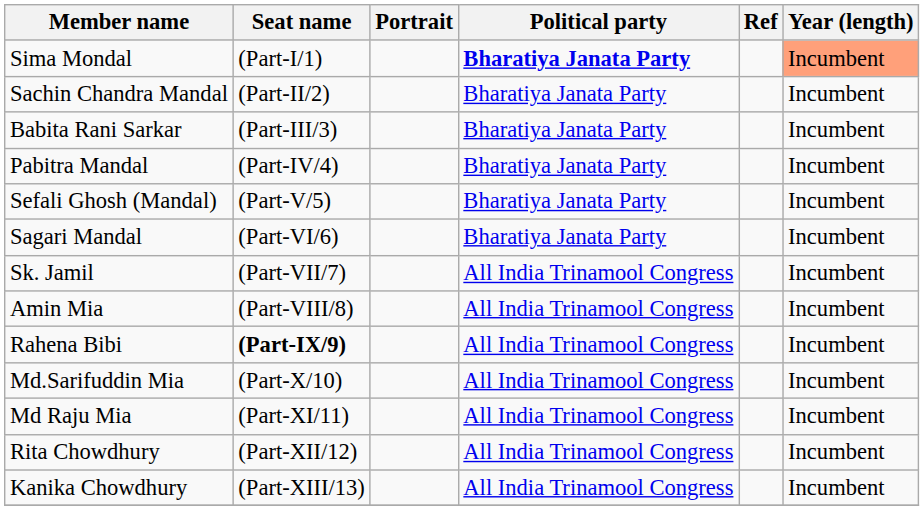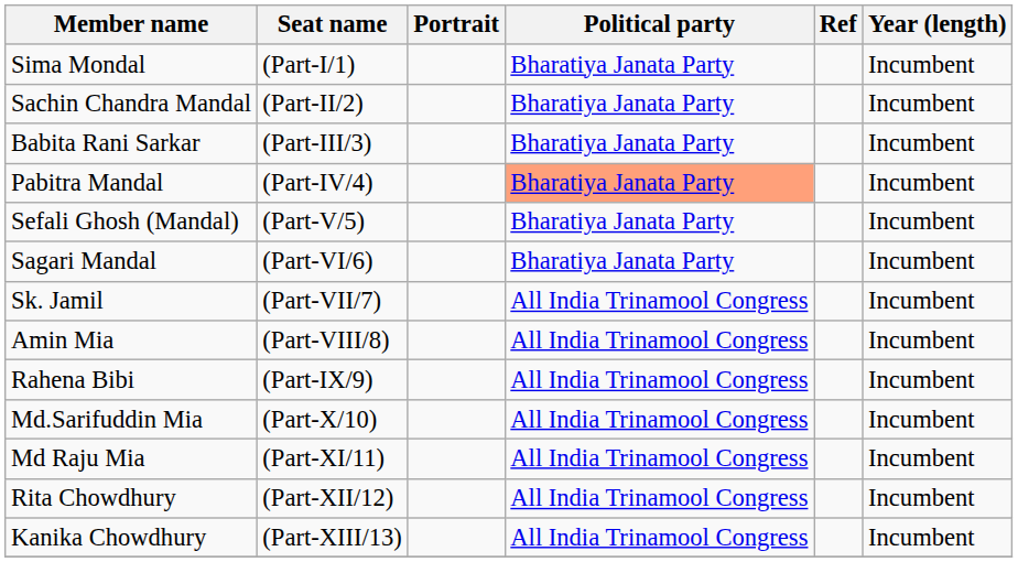Sima Mondal | Political party: bold -> normal
Sima Mondal | Year (length): lightsalmon background -> no background
Pabitra Mandal | Political party: no background -> lightsalmon background
Rahena Bibi | Seat name: bold -> normal
